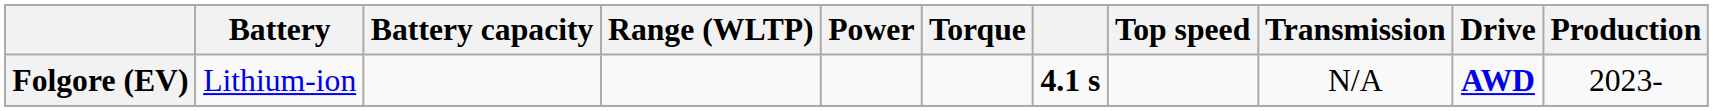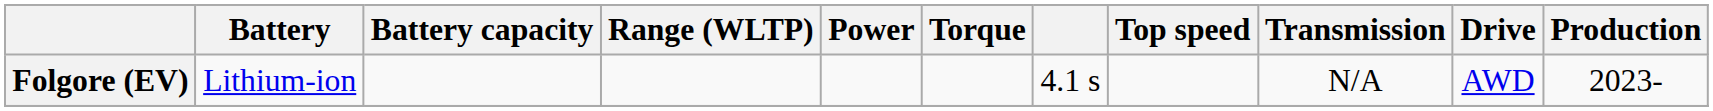Folgore (EV) | column 7: bold -> normal
Folgore (EV) | Drive: bold -> normal
